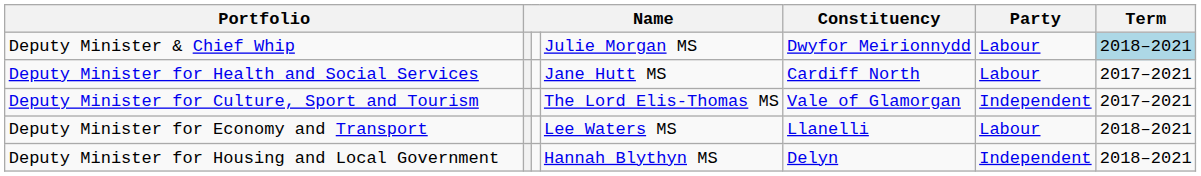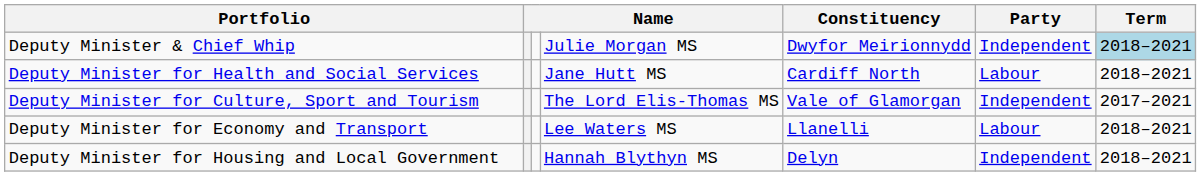Deputy Minister & Chief Whip | Party: Labour -> Independent
Deputy Minister for Health and Social Services | Term: 2017–2021 -> 2018–2021
